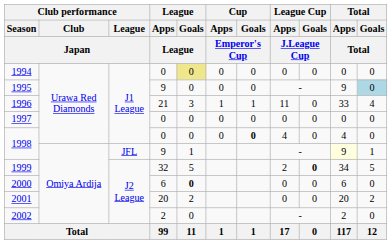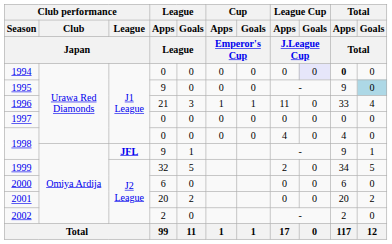1994 | League / Goals / League: khaki background -> no background
1994 | League Cup / Goals / J.League Cup: no background -> lavender background
1994 | Total / Apps / Total: normal -> bold
1998 / 0 | Cup / Goals / Emperor's Cup: bold -> normal
1998 / 9 | Club performance / League / Japan: normal -> bold
1998 / 9 | Total / Apps / Total: lightyellow background -> no background
1999 | League Cup / Goals / J.League Cup: bold -> normal
2000 | League / Goals / League: bold -> normal
